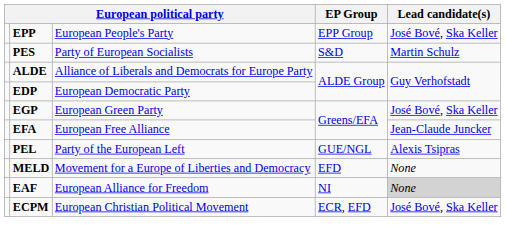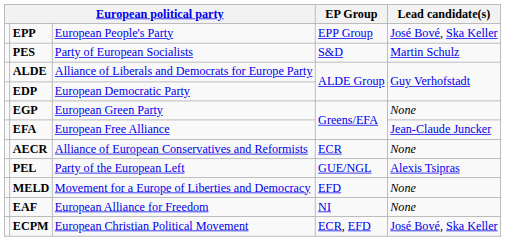EGP | Lead candidate(s): José Bové, Ska Keller -> None
+ row: AECR | Alliance of European Conservatives and Reformists | ECR | None
EAF | Lead candidate(s): lightgrey background -> no background
